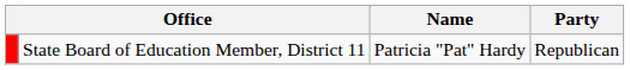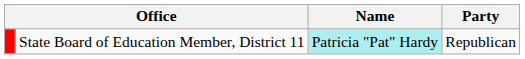State Board of Education Member, District 11 | Name: no background -> paleturquoise background
